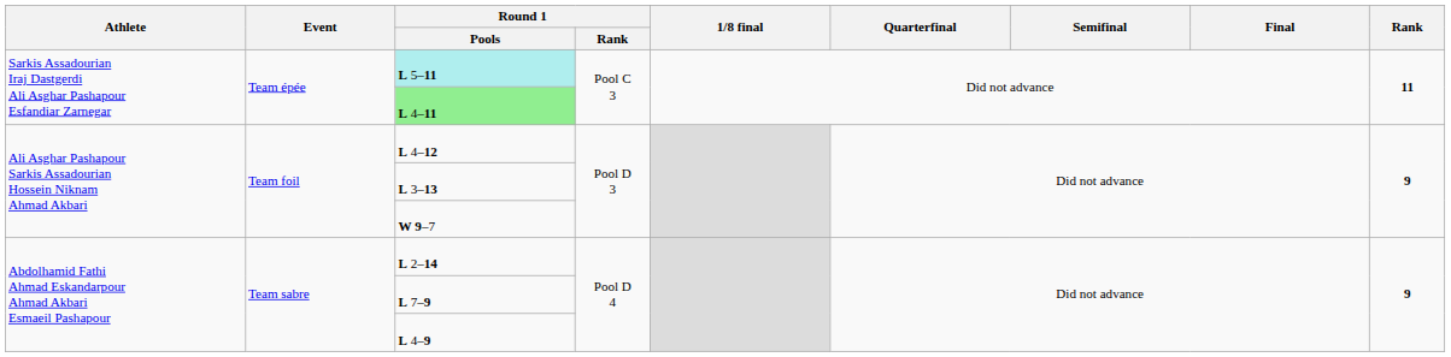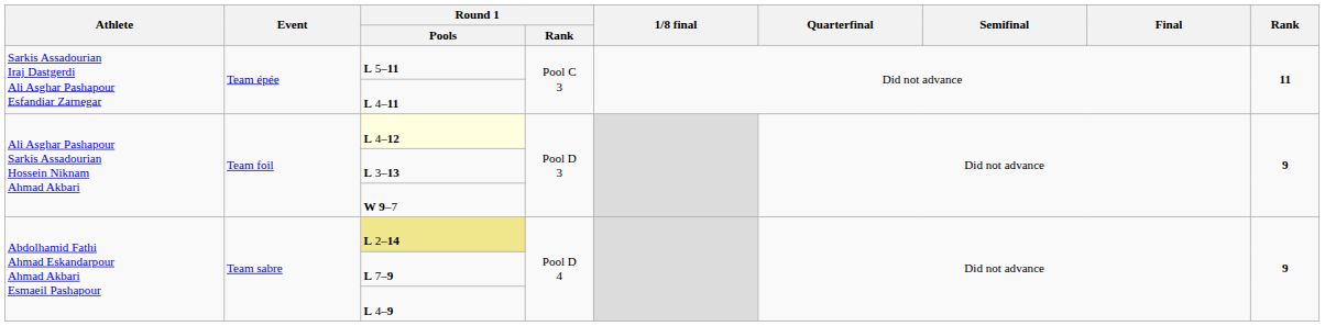L 5–11 | Round 1 / Pools: paleturquoise background -> no background
L 4–11 | Round 1 / Pools: lightgreen background -> no background
L 4–12 | Round 1 / Pools: no background -> lightyellow background
L 2–14 | Round 1 / Pools: no background -> khaki background
